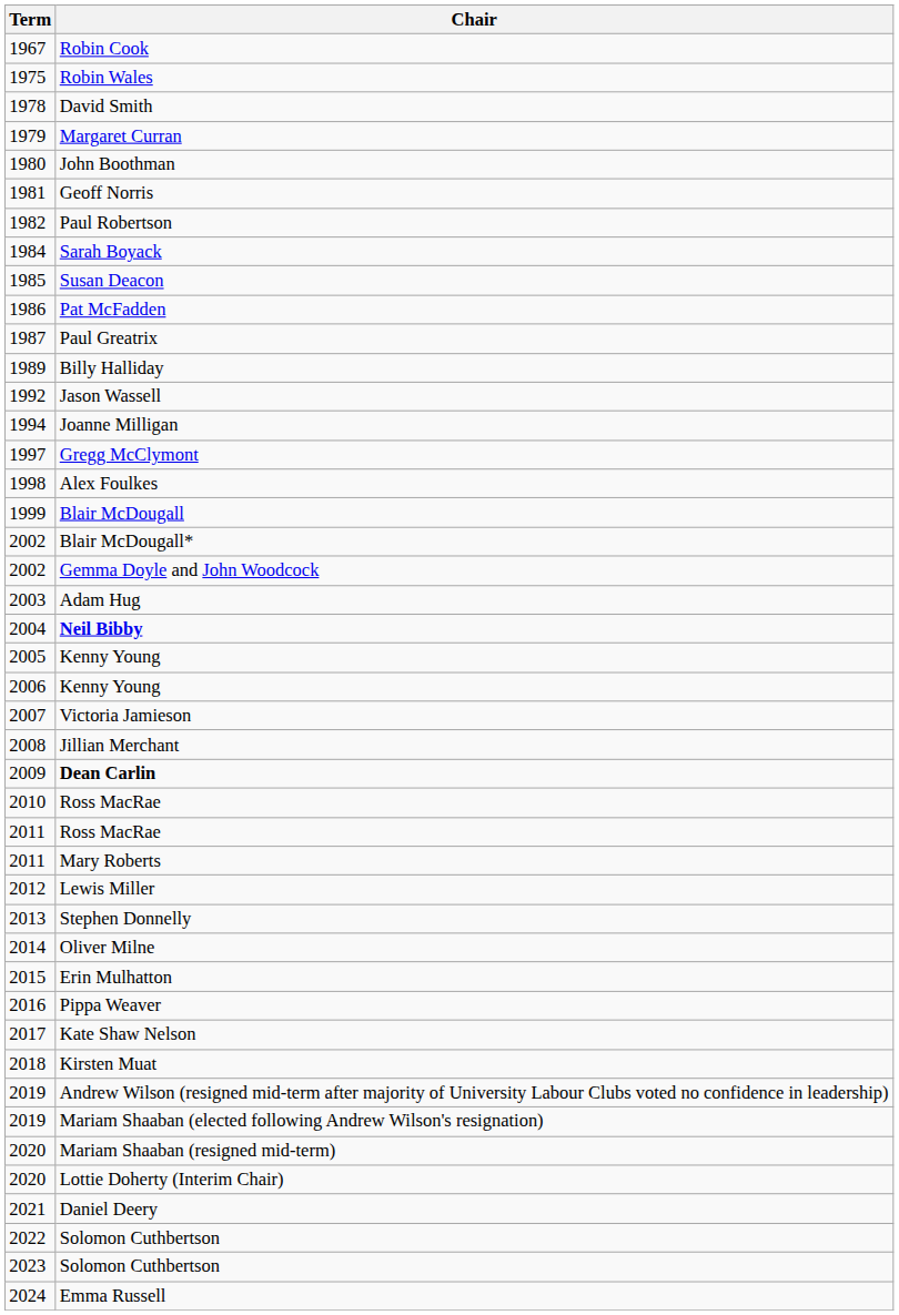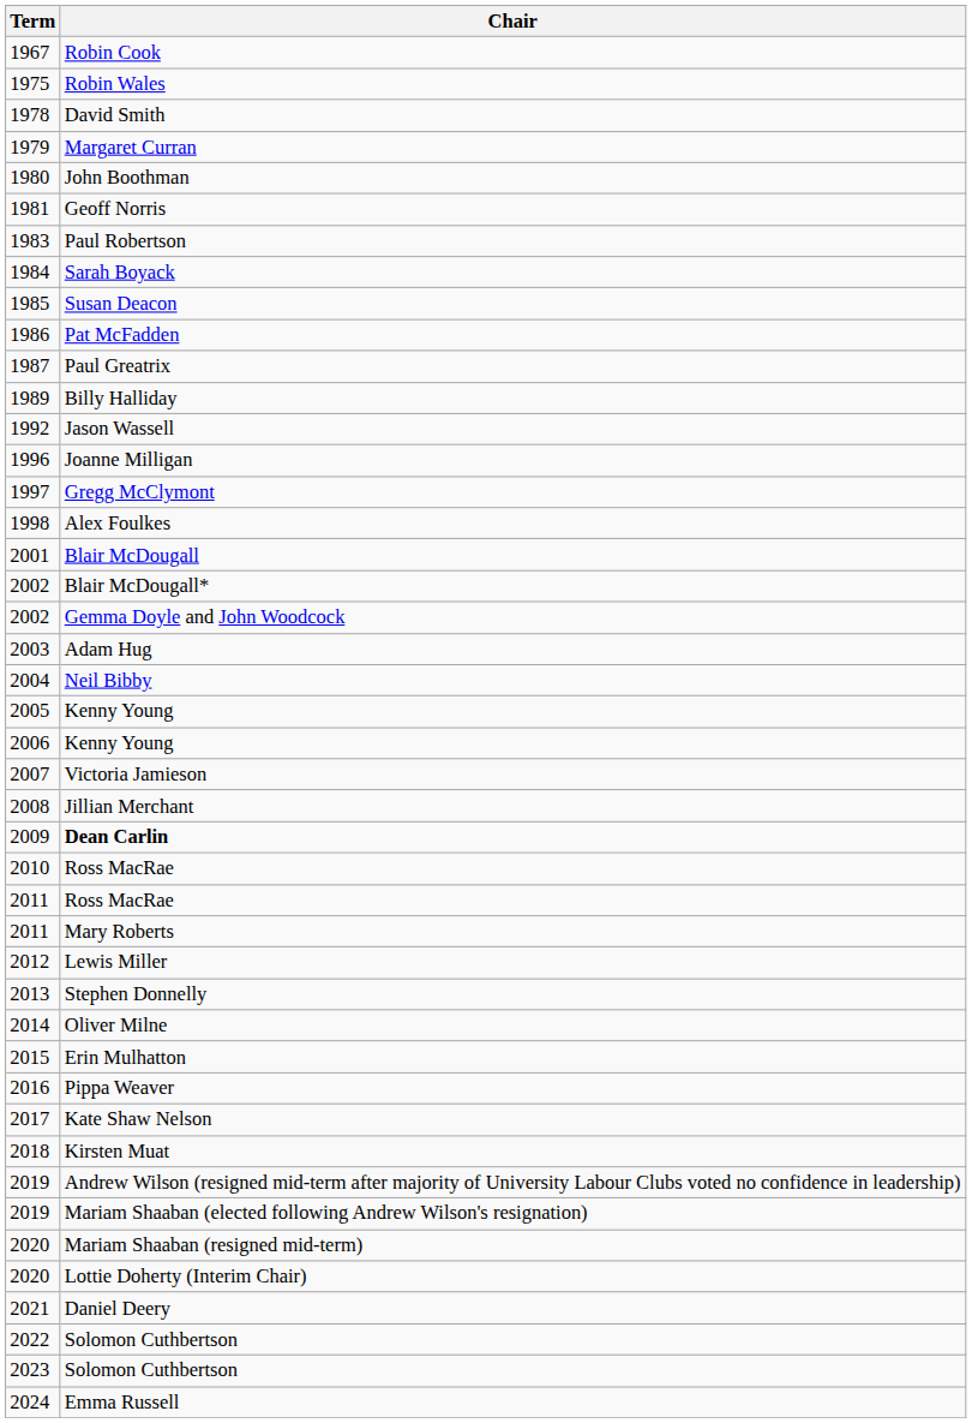row 8 | Term: 1982 -> 1983
row 15 | Term: 1994 -> 1996
row 18 | Term: 1999 -> 2001
row 22 | Chair: bold -> normal
